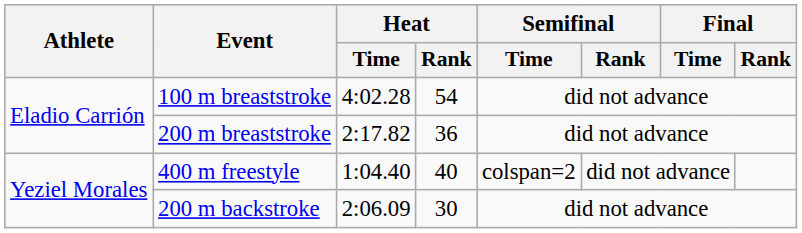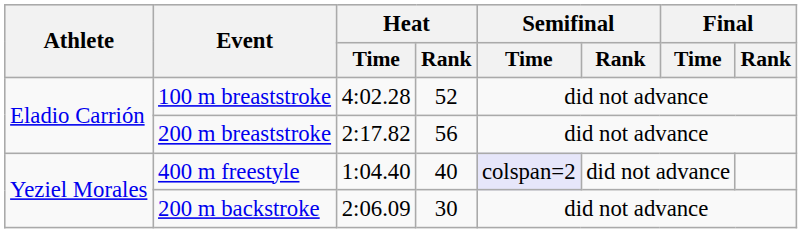100 m breaststroke | Heat / Rank: 54 -> 52
200 m breaststroke | Heat / Rank: 36 -> 56
400 m freestyle | Semifinal / Time: no background -> lavender background
